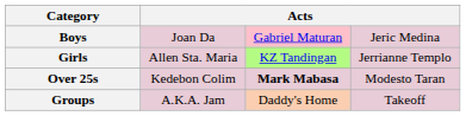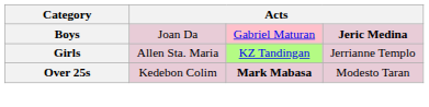Boys | column 4: normal -> bold
- row: Groups | A.K.A. Jam | Daddy's Home | Takeoff
